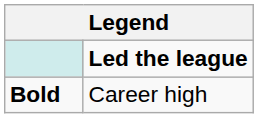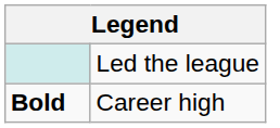row 2 | column 2: bold -> normal
